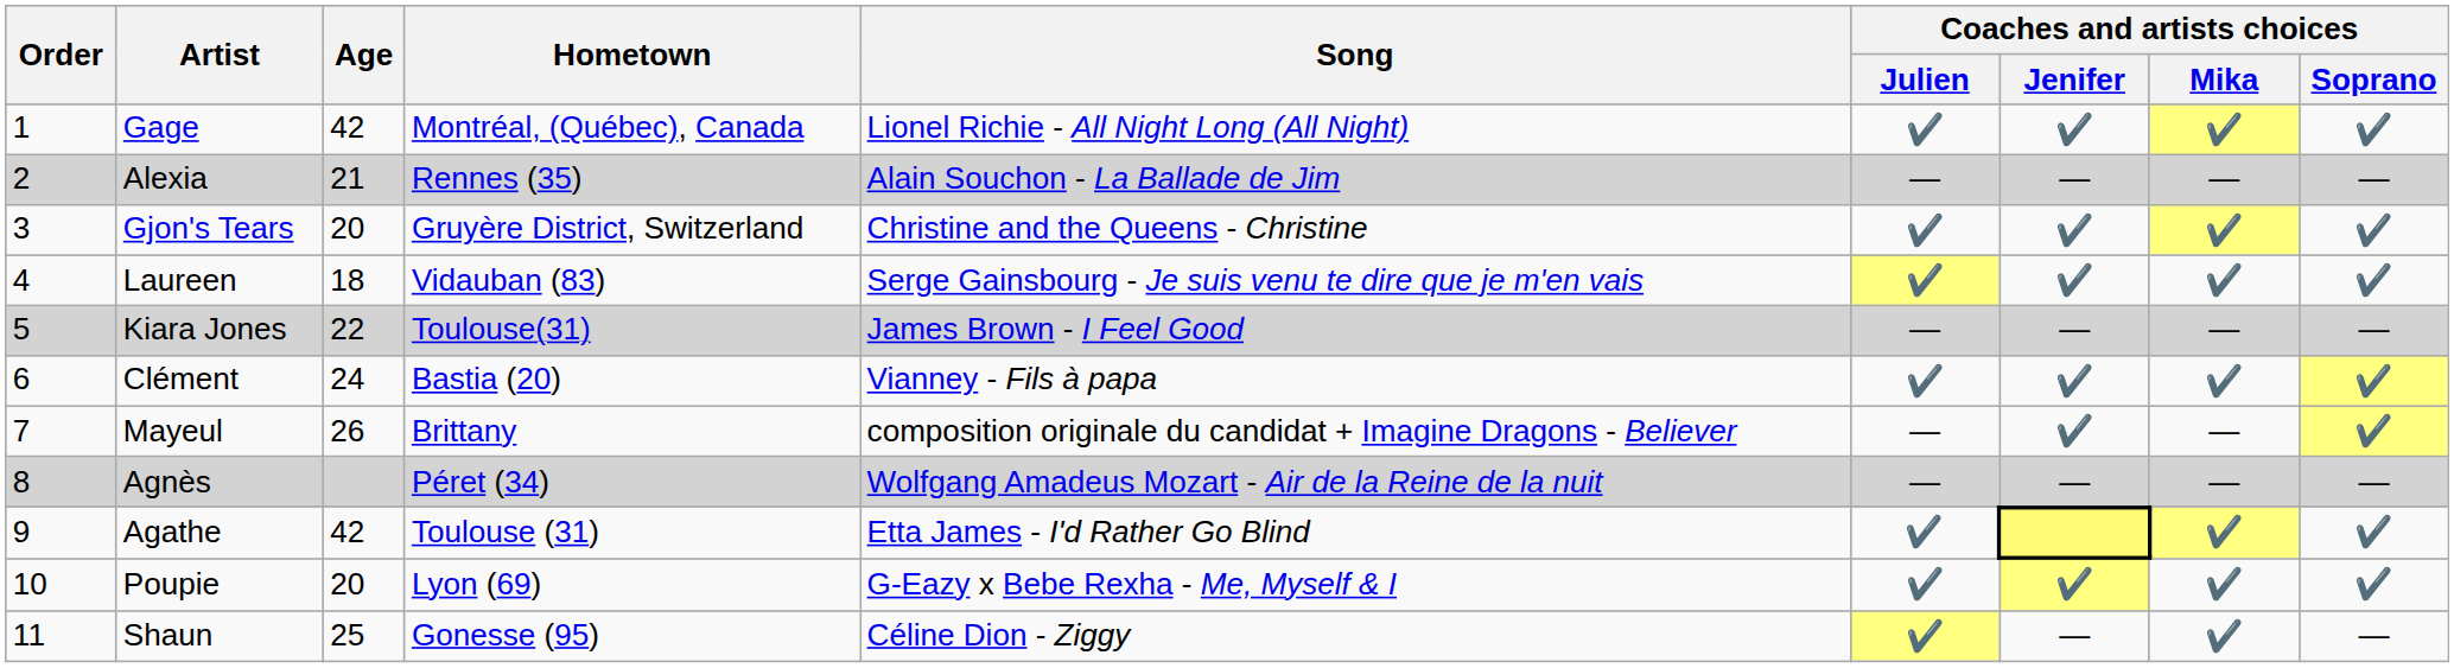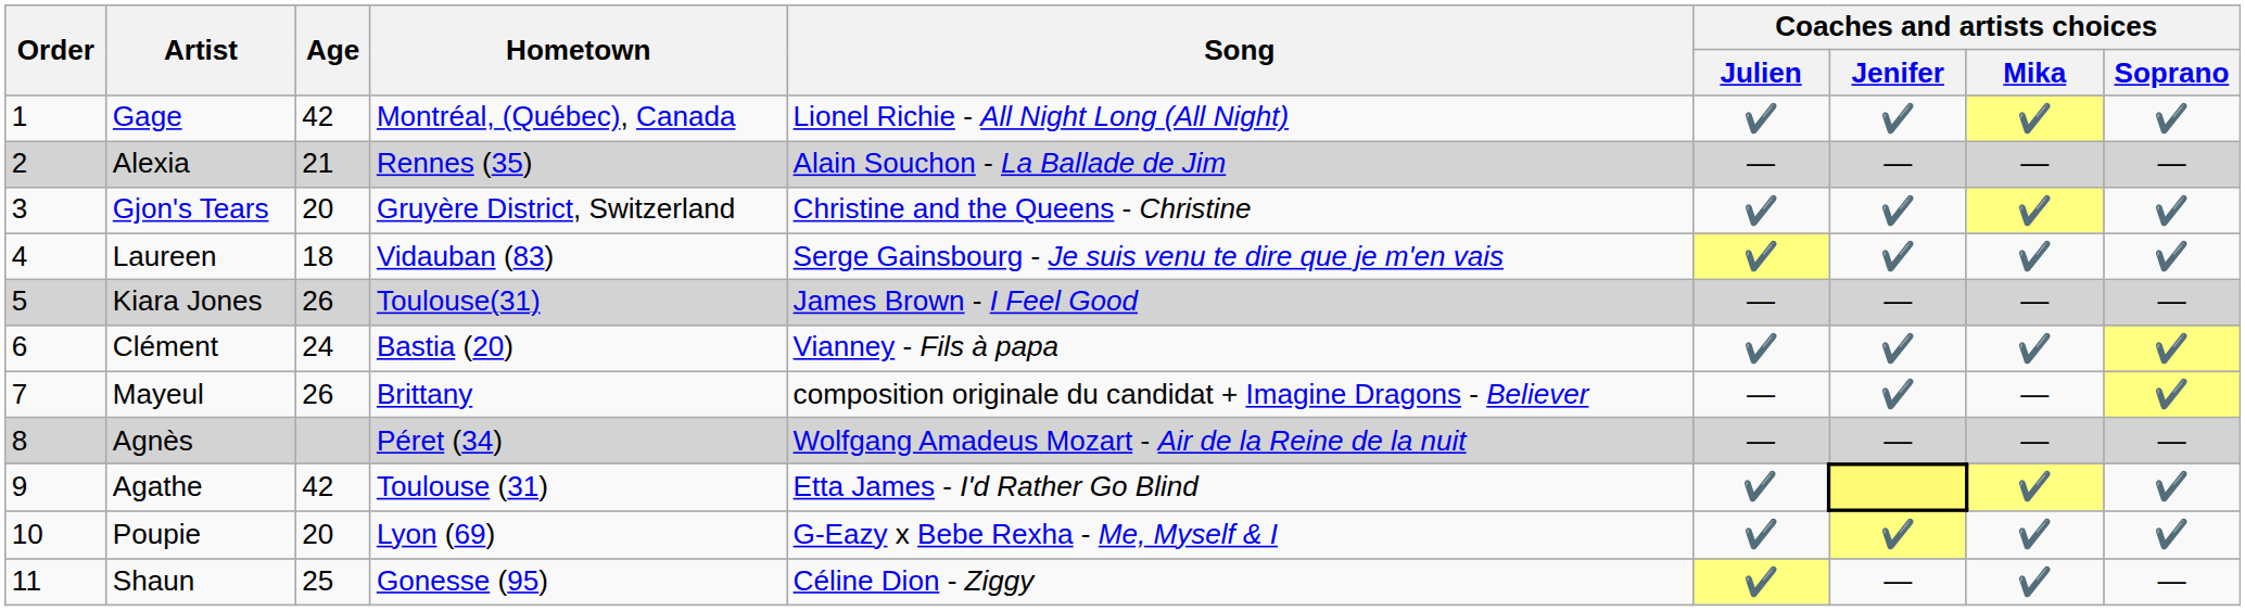Kiara Jones | Age: 22 -> 26
